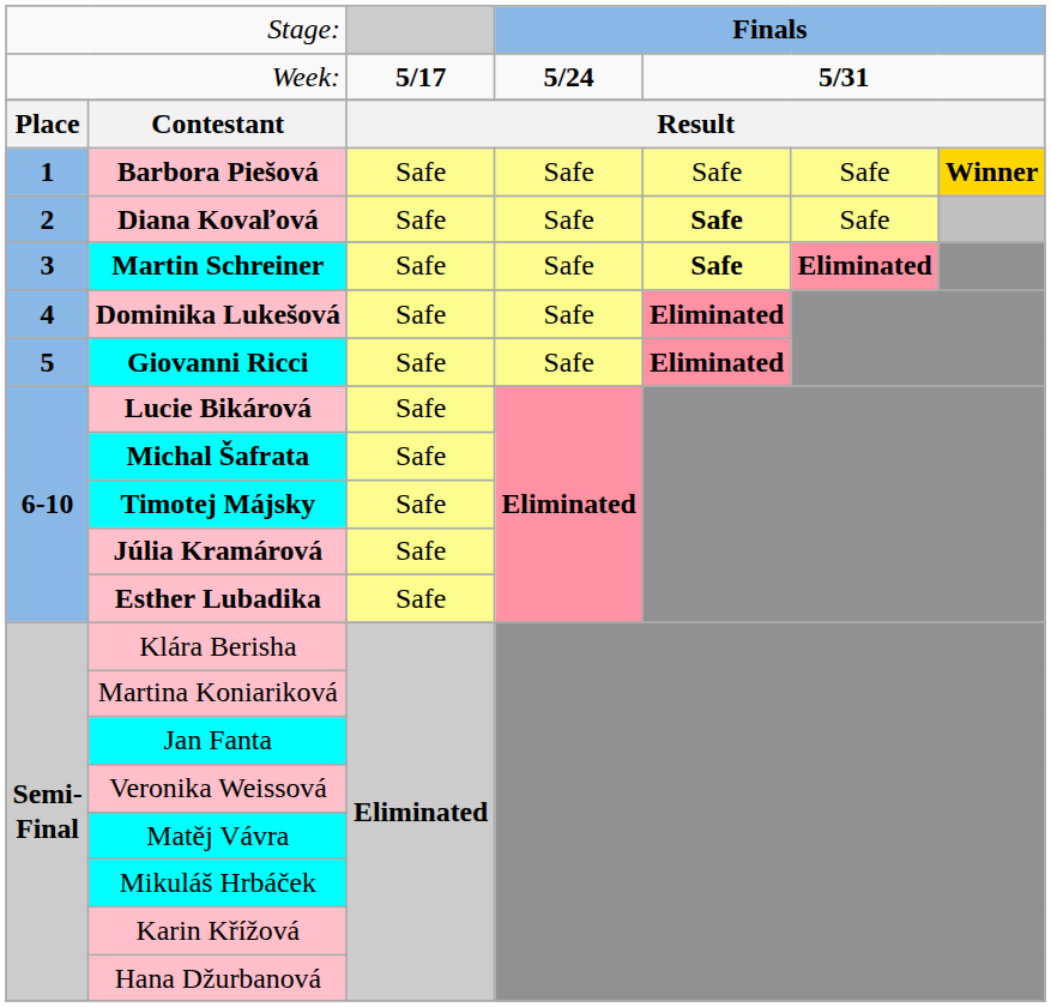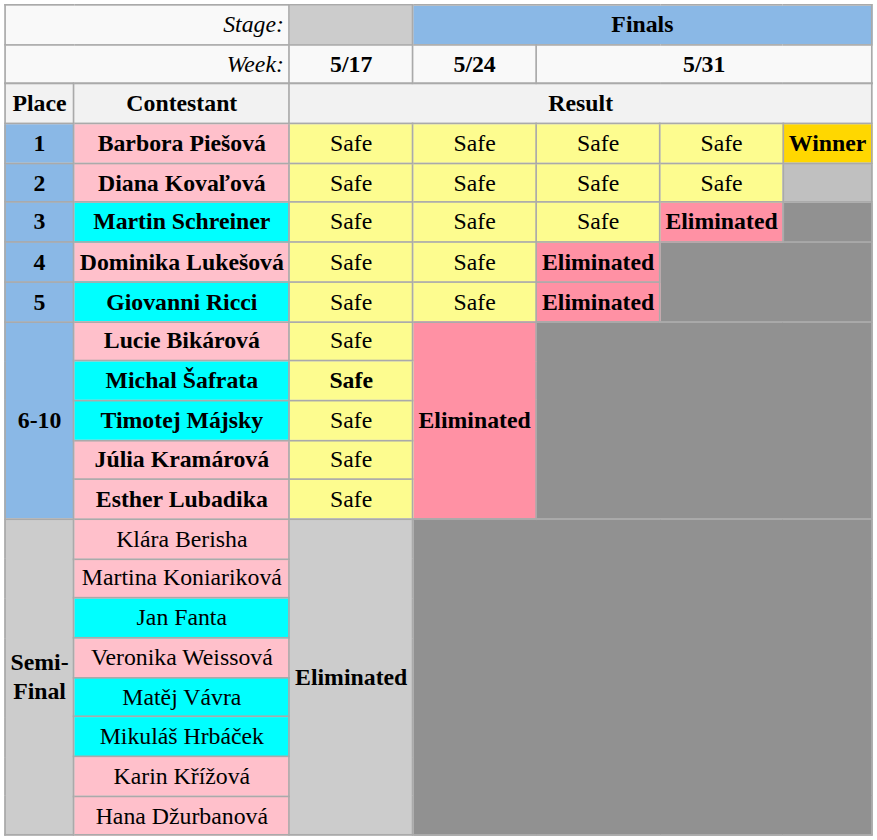Diana Kovaľová | column 5: bold -> normal
Martin Schreiner | column 5: bold -> normal
Michal Šafrata | column 3: normal -> bold
